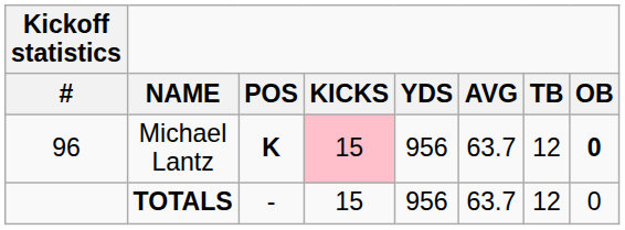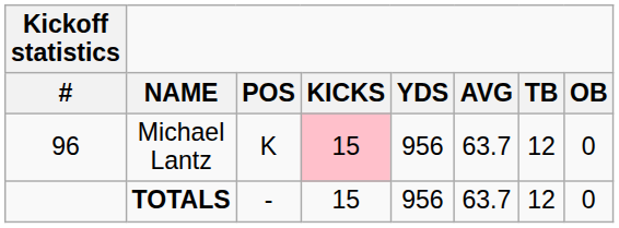Michael Lantz | POS: bold -> normal
Michael Lantz | OB: bold -> normal
